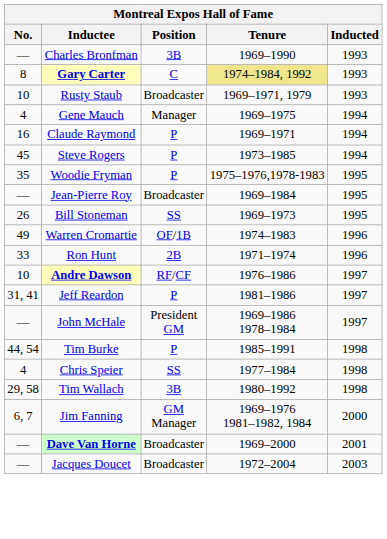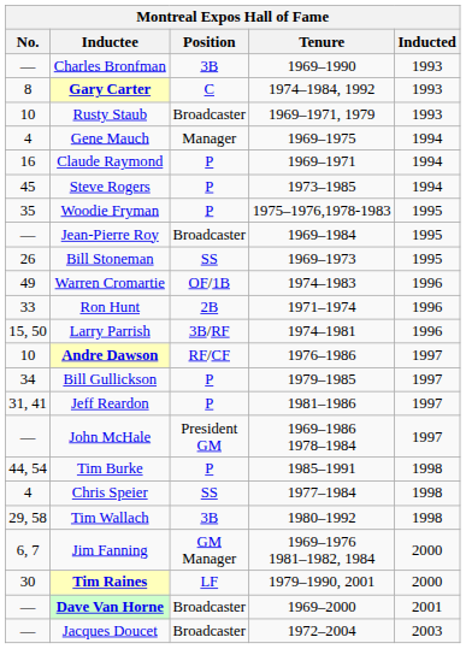Gary Carter | Tenure: khaki background -> no background
+ row: 15, 50 | Larry Parrish | 3B/RF | 1974–1981 | 1996
+ row: 34 | Bill Gullickson | P | 1979–1985 | 1997
+ row: 30 | Tim Raines | LF | 1979–1990, 2001 | 2000
